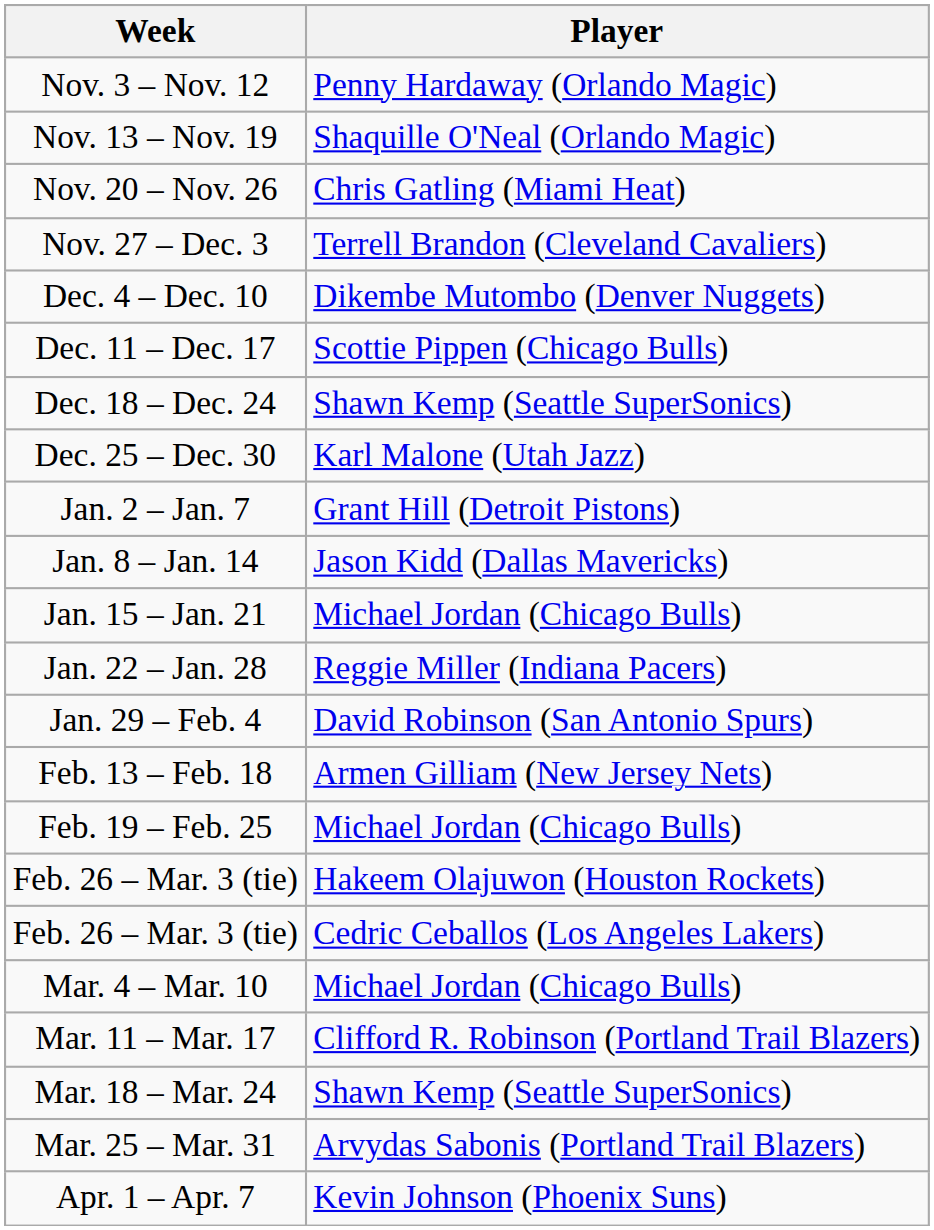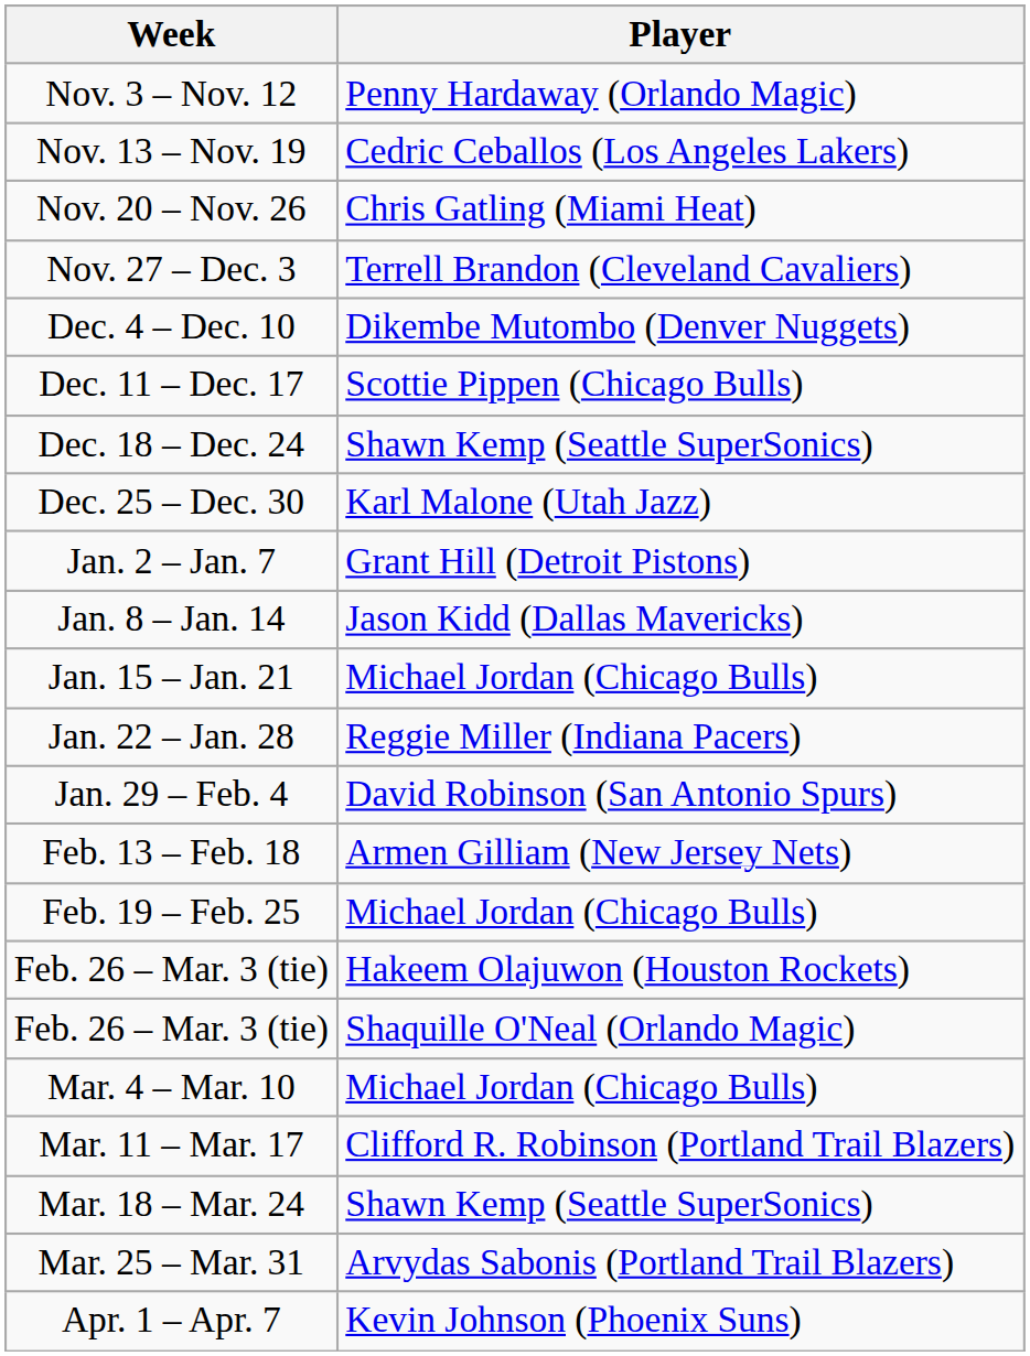row 3 | Player: Shaquille O'Neal (Orlando Magic) -> Cedric Ceballos (Los Angeles Lakers)
row 18 | Player: Cedric Ceballos (Los Angeles Lakers) -> Shaquille O'Neal (Orlando Magic)
